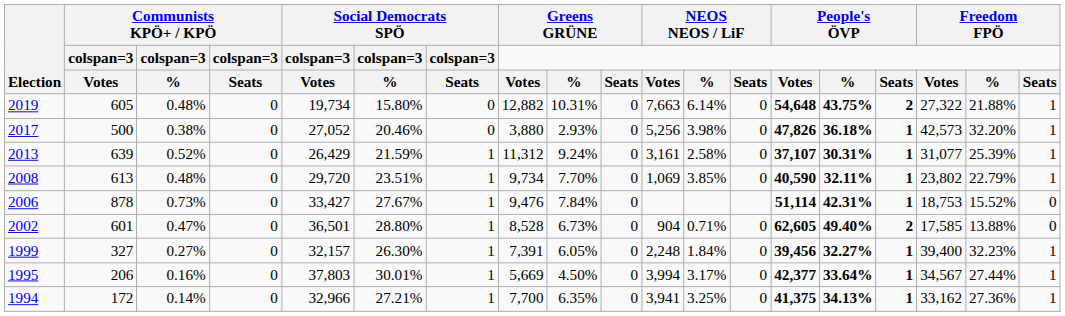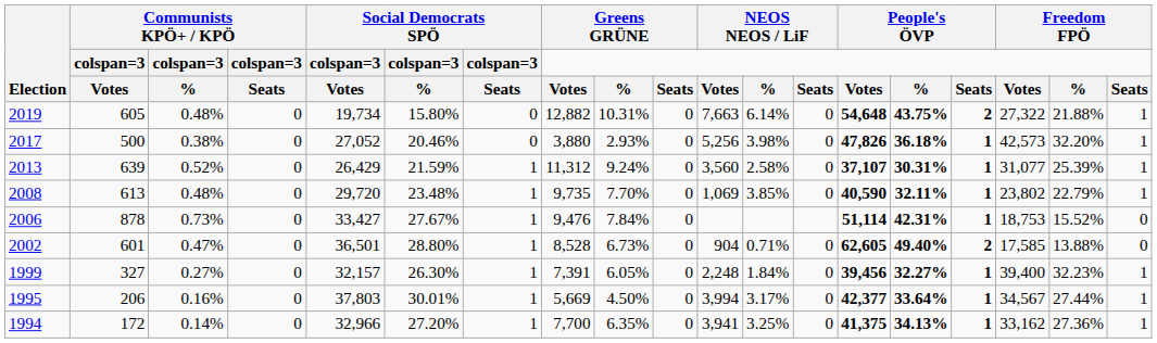2013 | NEOS NEOS / LiF / Votes: 3,161 -> 3,560
2008 | Social Democrats SPÖ / colspan=3 / %: 23.51% -> 23.48%
2008 | Greens GRÜNE / Votes: 9,734 -> 9,735
1994 | Social Democrats SPÖ / colspan=3 / %: 27.21% -> 27.20%
